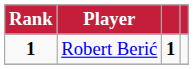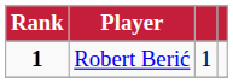Robert Berić | column 3: bold -> normal
